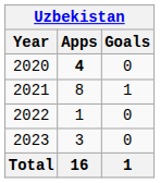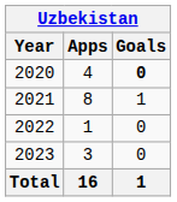2020 | Apps: bold -> normal
2020 | Goals: normal -> bold
